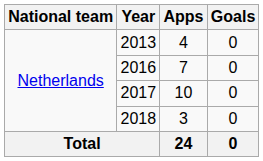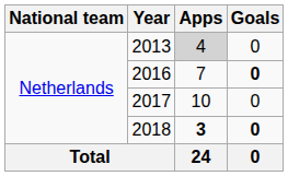2013 | Apps: no background -> lightgrey background
2016 | Goals: normal -> bold
2018 | Apps: normal -> bold
2018 | Goals: normal -> bold
